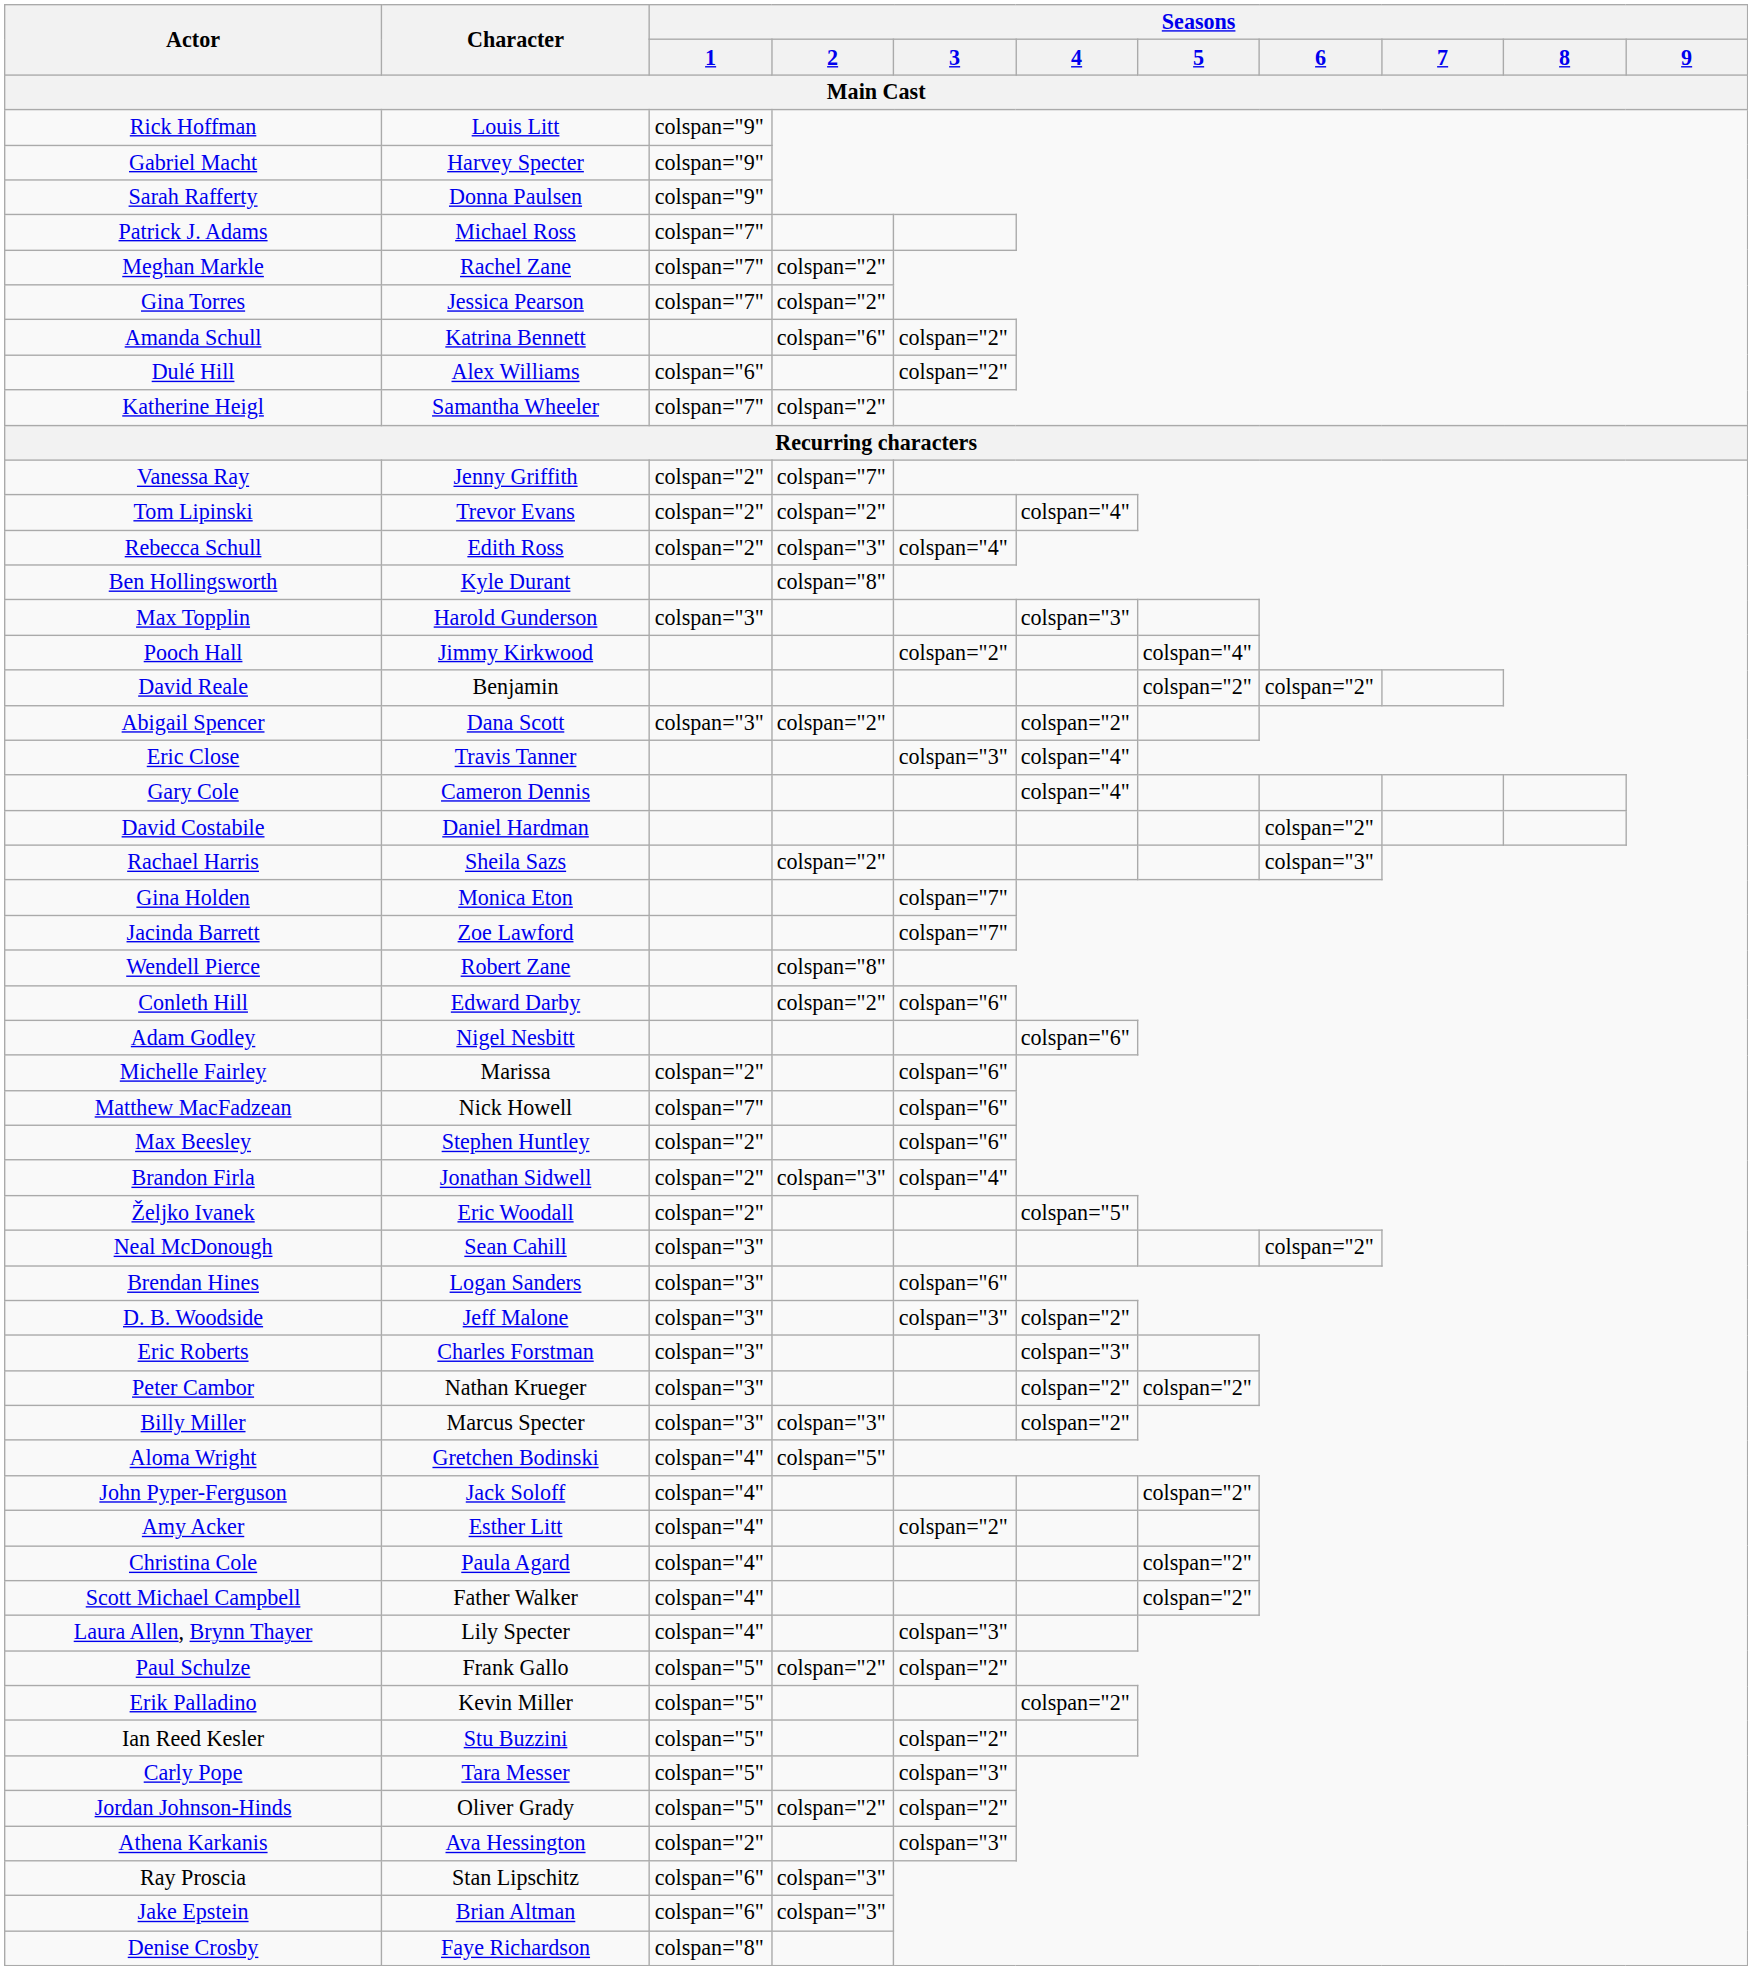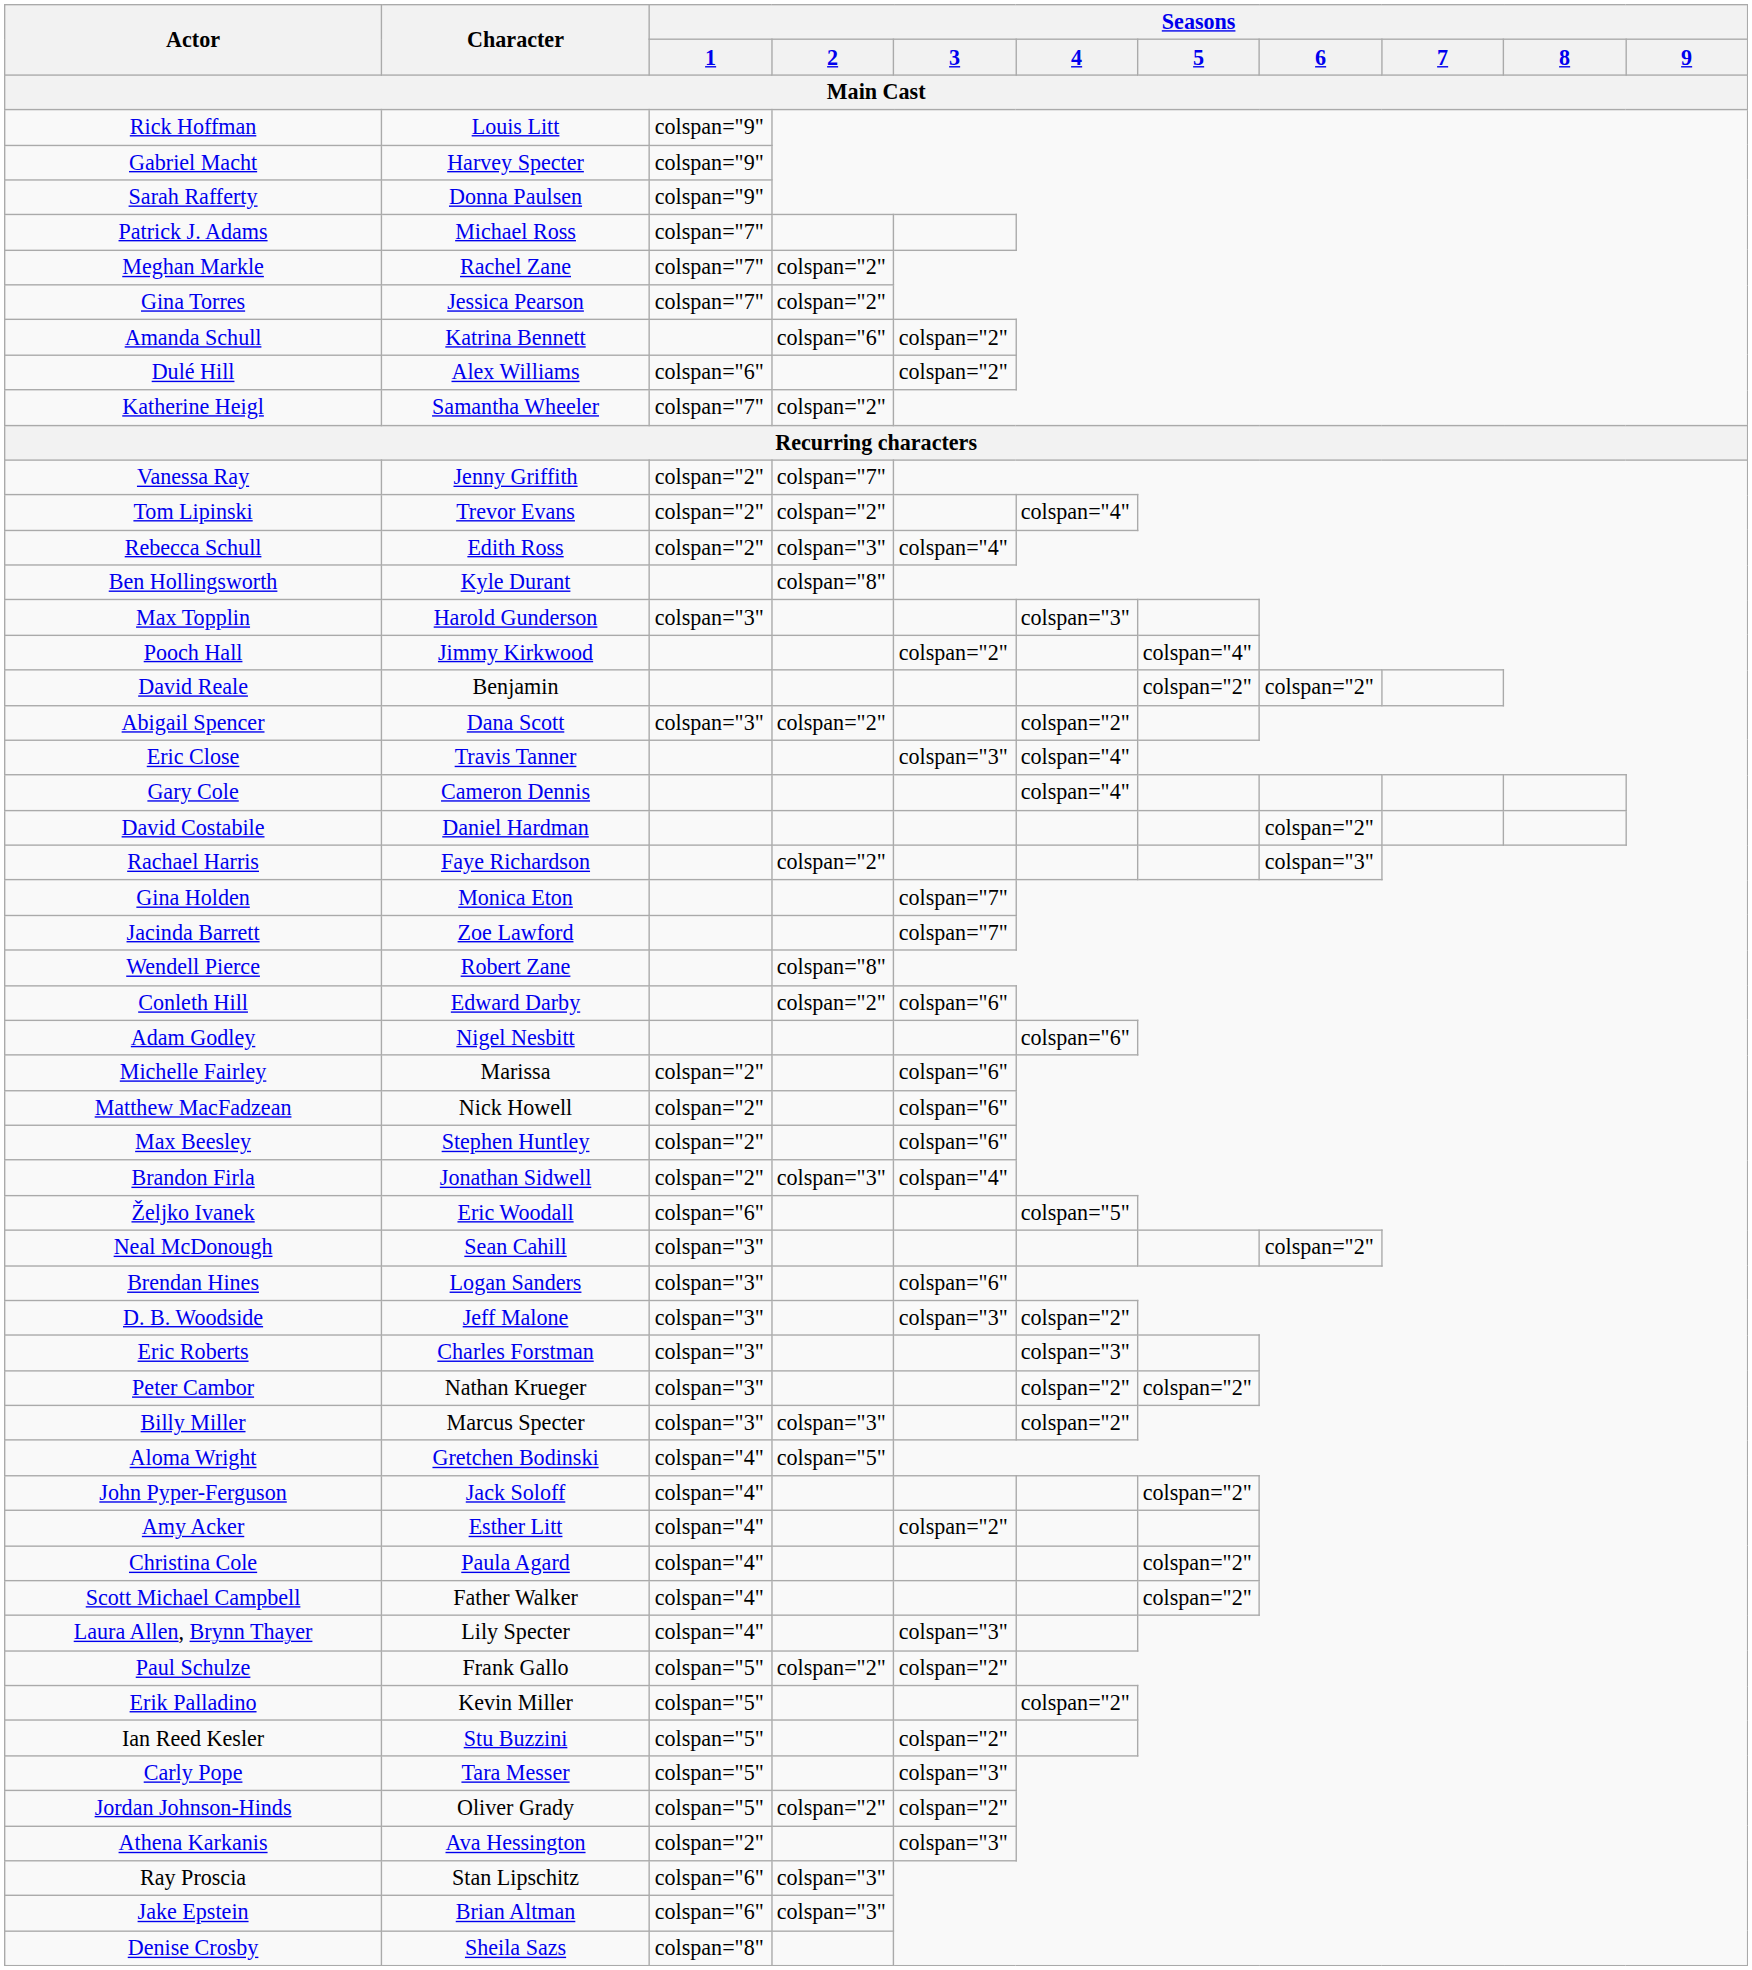Rachael Harris | Character: Sheila Sazs -> Faye Richardson
Matthew MacFadzean | Seasons / 1: colspan="7" -> colspan="2"
Željko Ivanek | Seasons / 1: colspan="2" -> colspan="6"
Denise Crosby | Character: Faye Richardson -> Sheila Sazs
